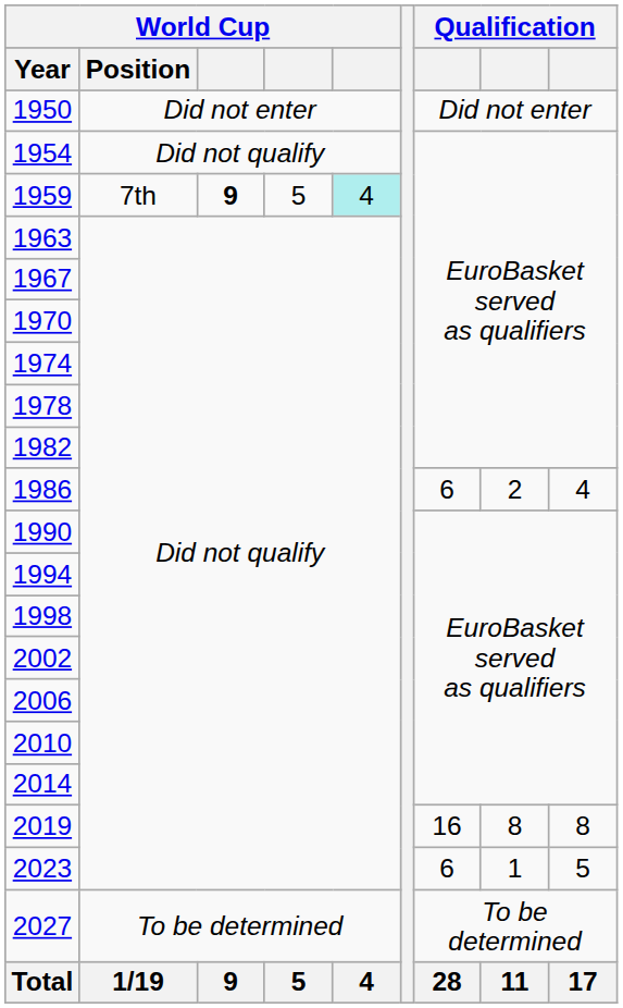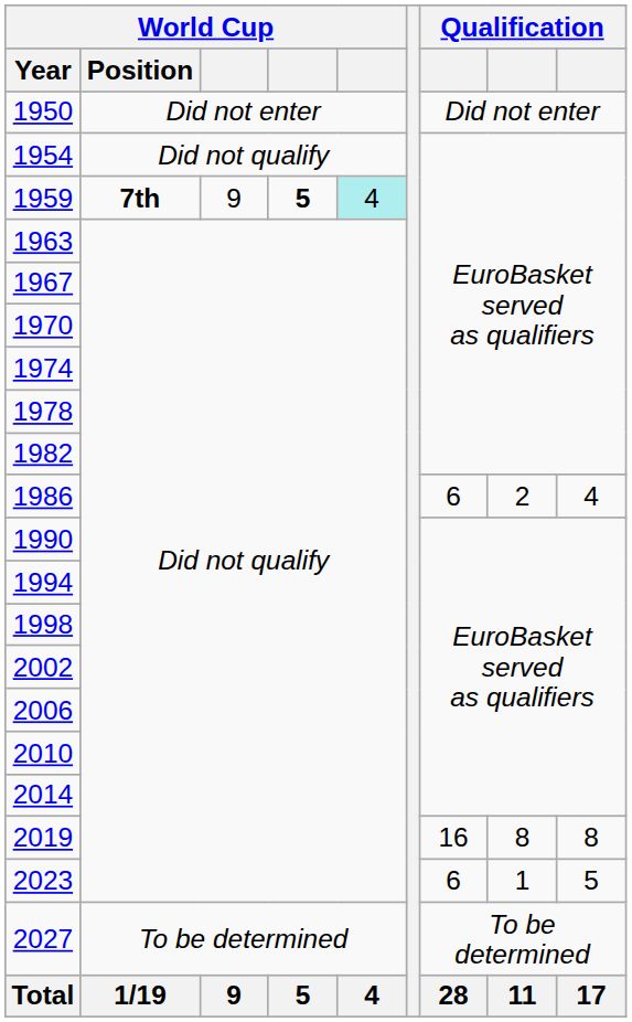1959 | World Cup / Position: normal -> bold
1959 | column 3: bold -> normal
1959 | column 4: normal -> bold
